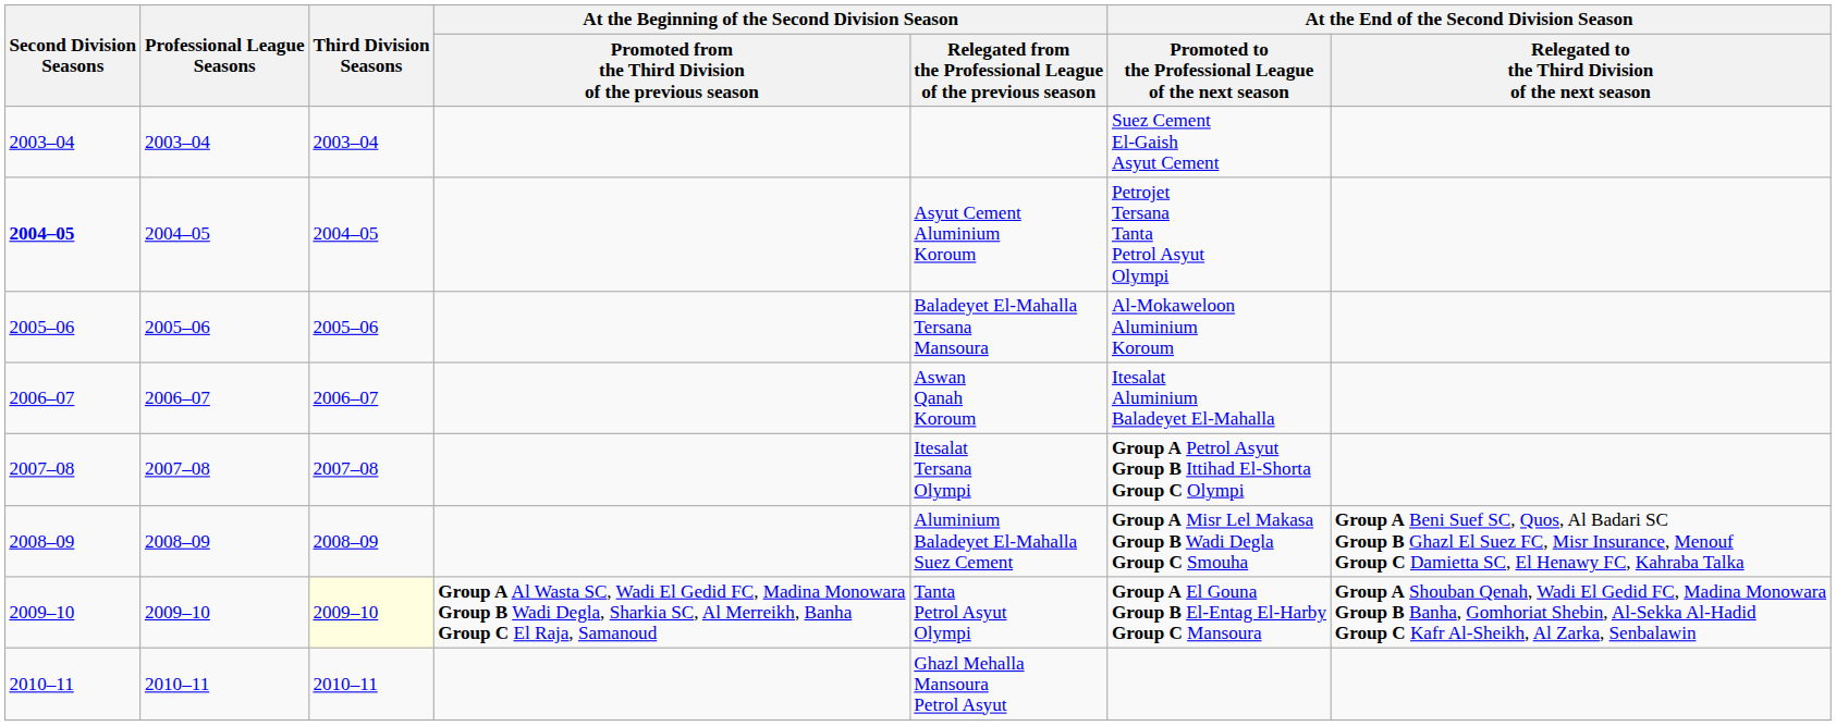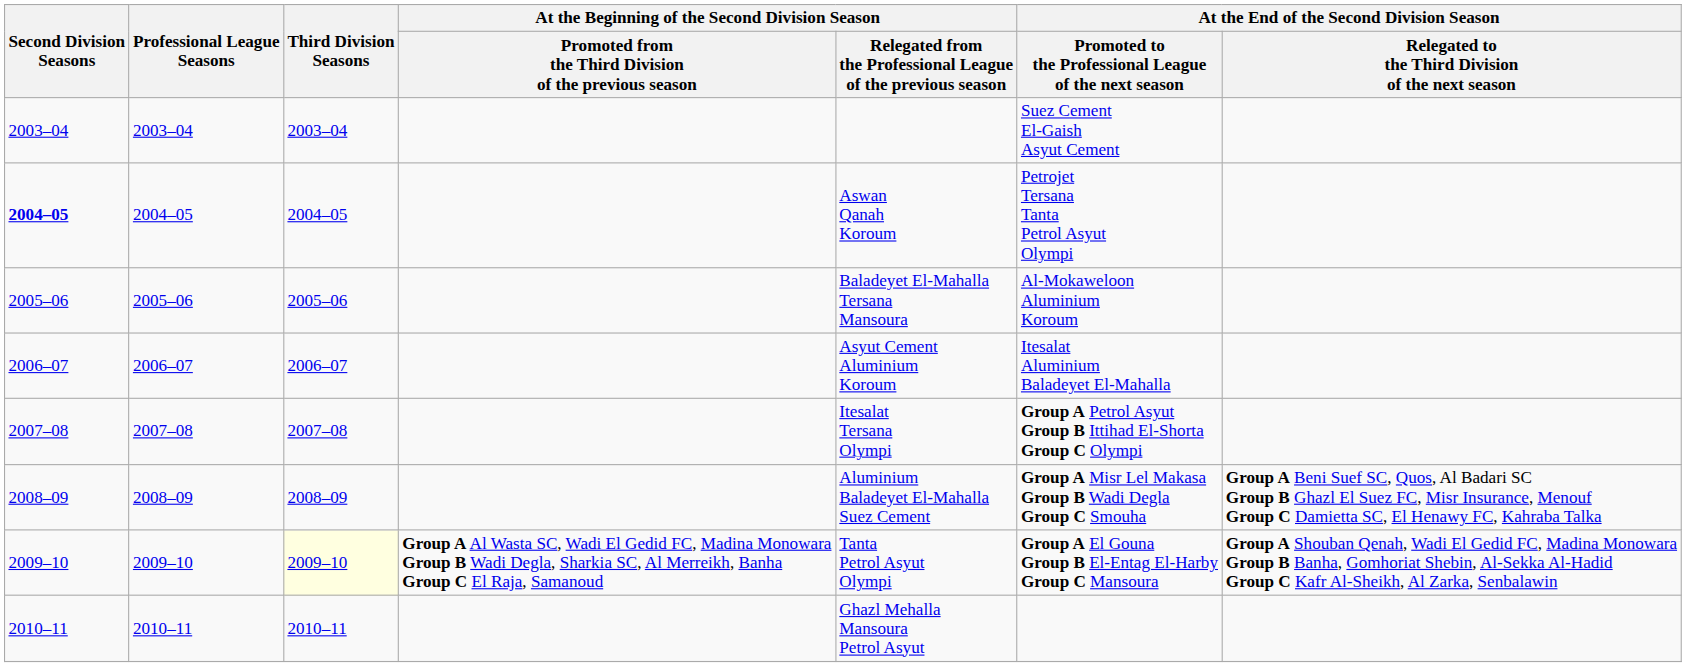row 4 | column 5: Asyut Cement Aluminium Koroum -> Aswan Qanah Koroum
row 6 | column 5: Aswan Qanah Koroum -> Asyut Cement Aluminium Koroum
